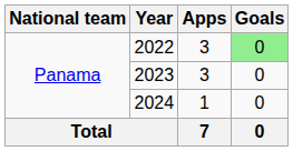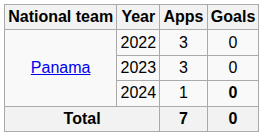2022 | Goals: lightgreen background -> no background
2024 | Goals: normal -> bold
